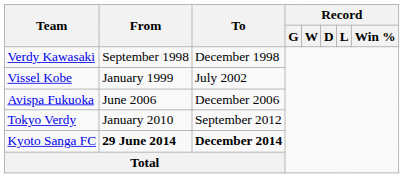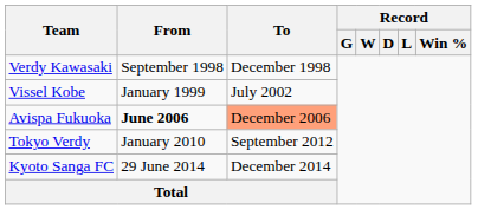Avispa Fukuoka | From: normal -> bold
Avispa Fukuoka | To: no background -> lightsalmon background
Kyoto Sanga FC | From: bold -> normal
Kyoto Sanga FC | To: bold -> normal
